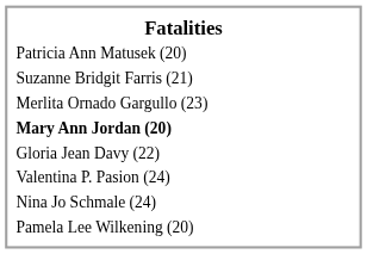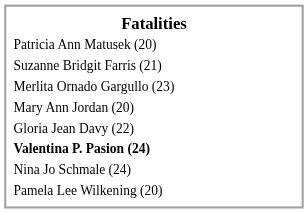row 5 | column 1: bold -> normal
row 7 | column 1: normal -> bold
